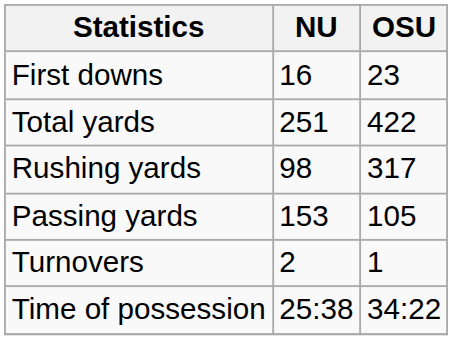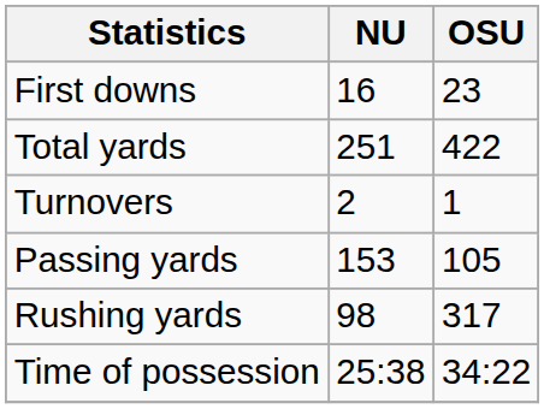rows swapped: Rushing yards <-> Turnovers
